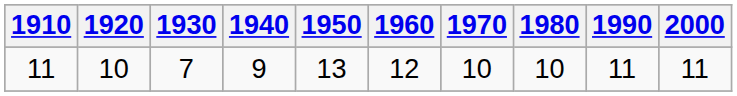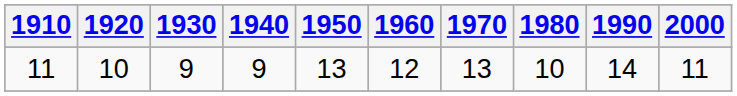row 2 | 1930: 7 -> 9
row 2 | 1970: 10 -> 13
row 2 | 1990: 11 -> 14
